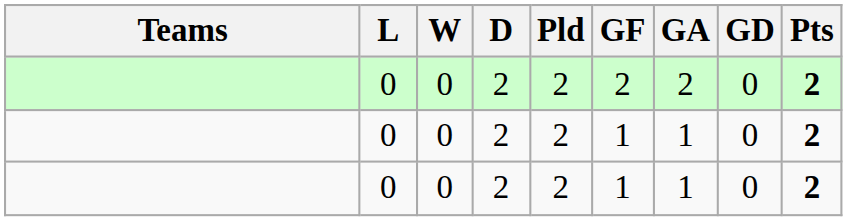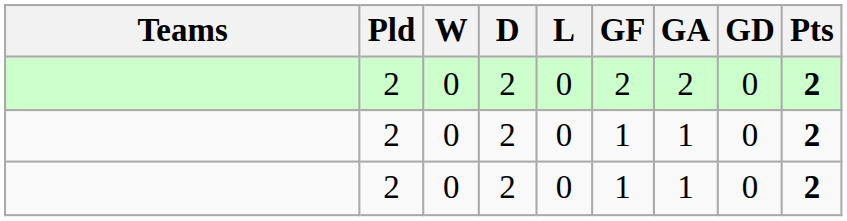columns swapped: Pld <-> L
